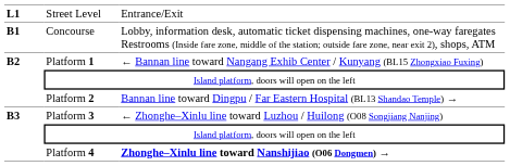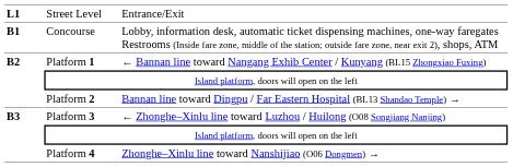Platform 4 | column 3: bold -> normal
